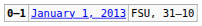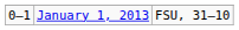January 1, 2013 | column 1: bold -> normal
